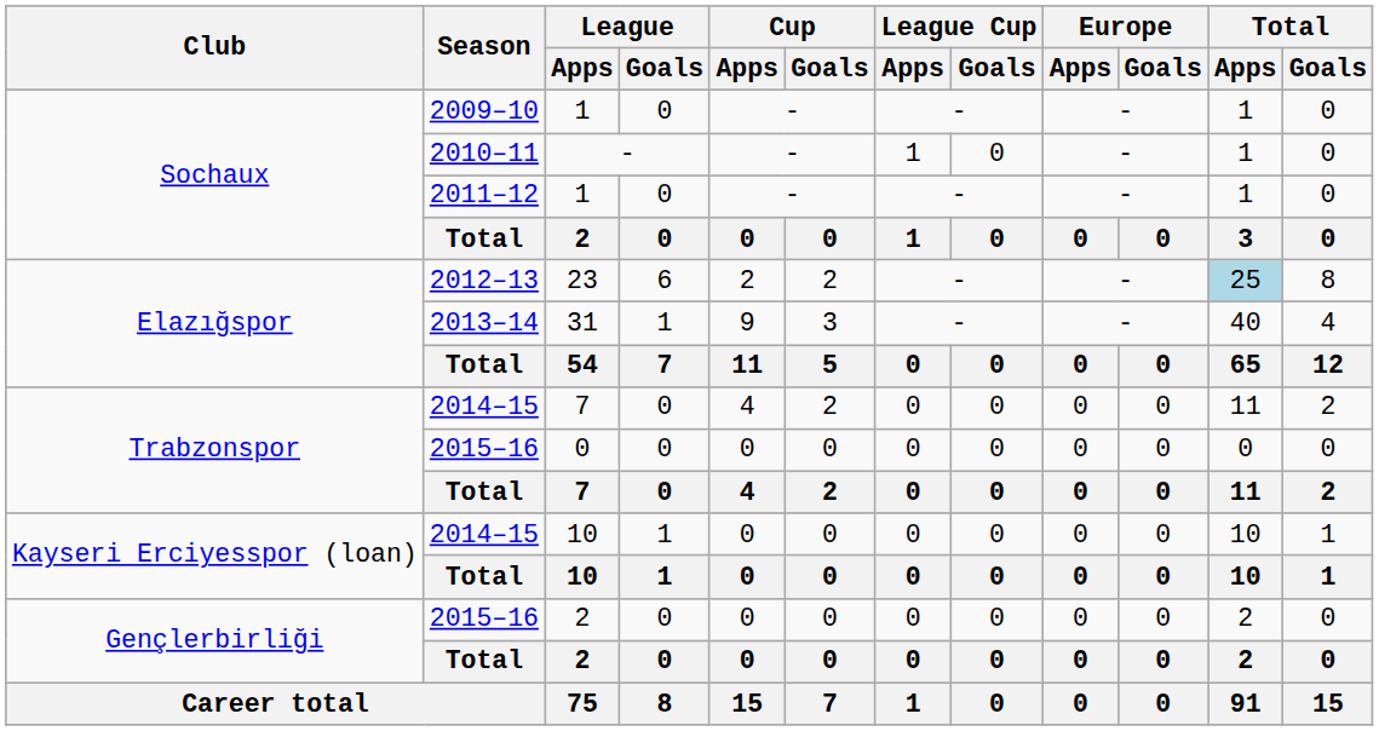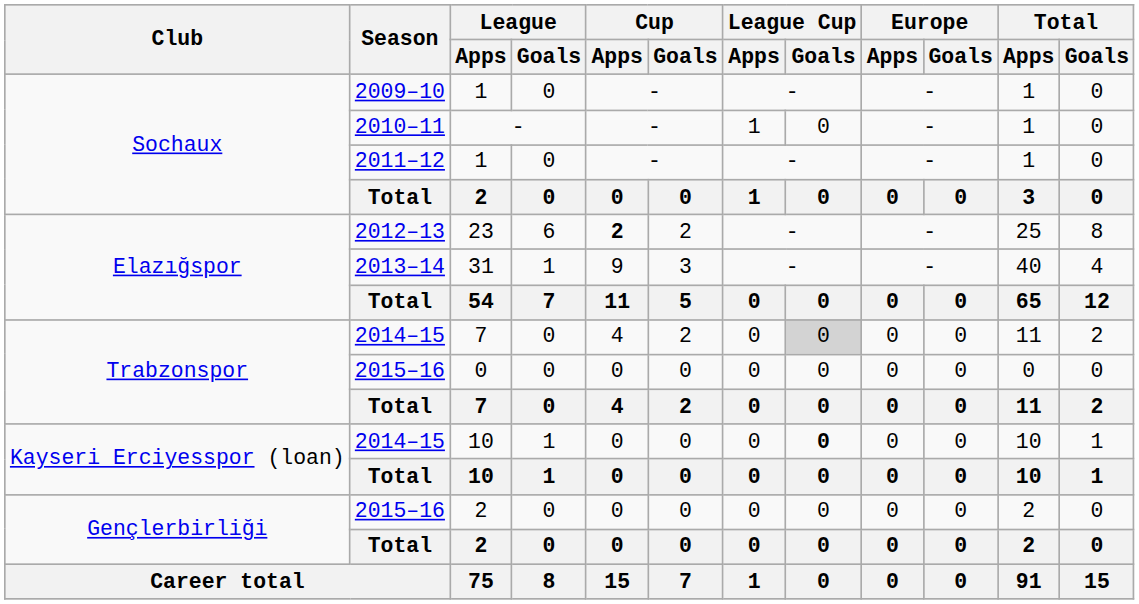23 | Cup / Apps: normal -> bold
23 | Total / Apps: lightblue background -> no background
2014–15 / 7 | League Cup / Goals: no background -> lightgrey background
2014–15 / 10 | League Cup / Goals: normal -> bold
